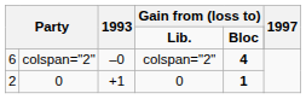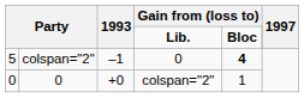row 3 | column 1: 6 -> 5
row 3 | 1993: –0 -> –1
row 3 | column 4: colspan="2" -> 0
row 4 | column 1: 2 -> 0
row 4 | 1993: +1 -> +0
row 4 | column 4: 0 -> colspan="2"
row 4 | column 5: bold -> normal
